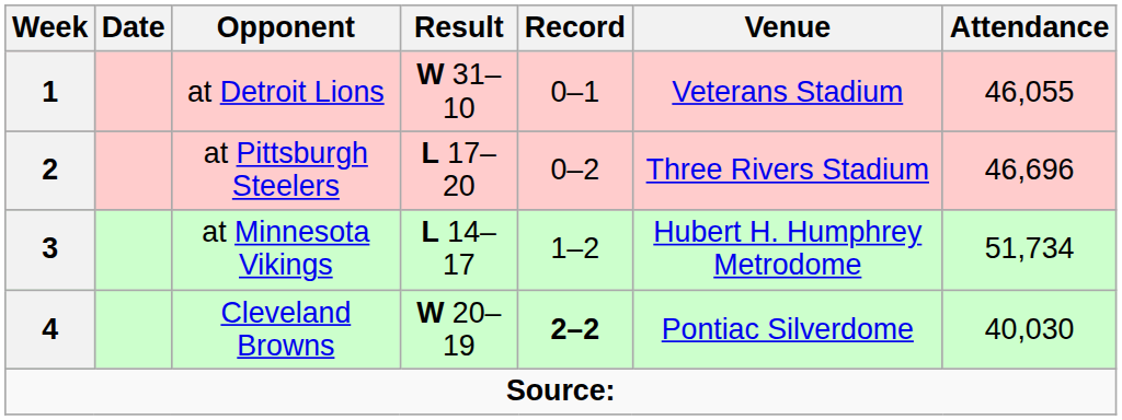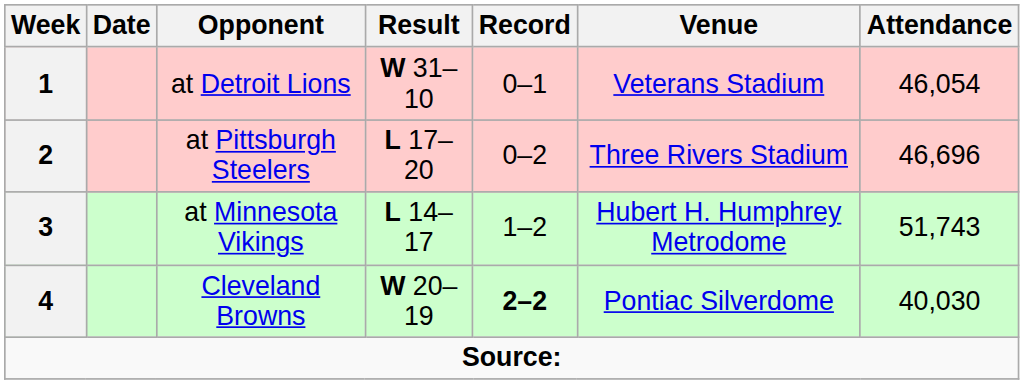at Detroit Lions | Attendance: 46,055 -> 46,054
at Minnesota Vikings | Attendance: 51,734 -> 51,743
